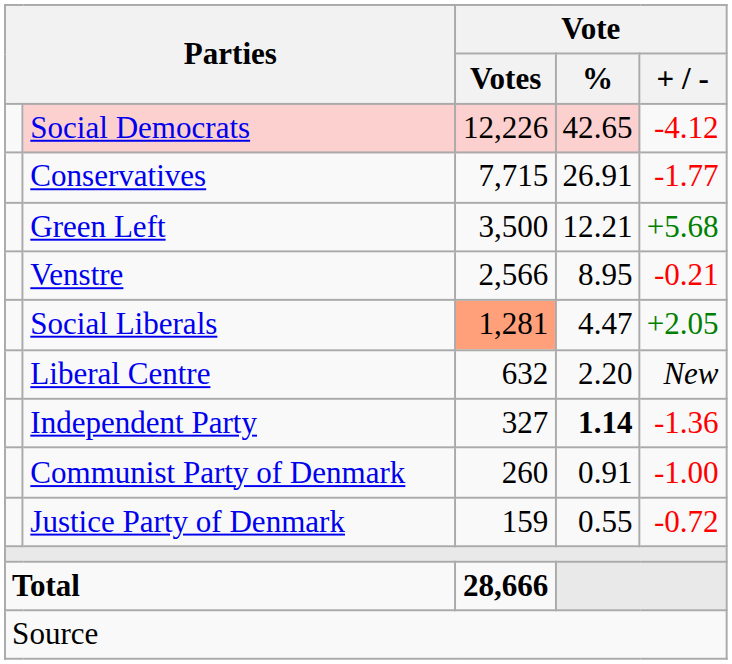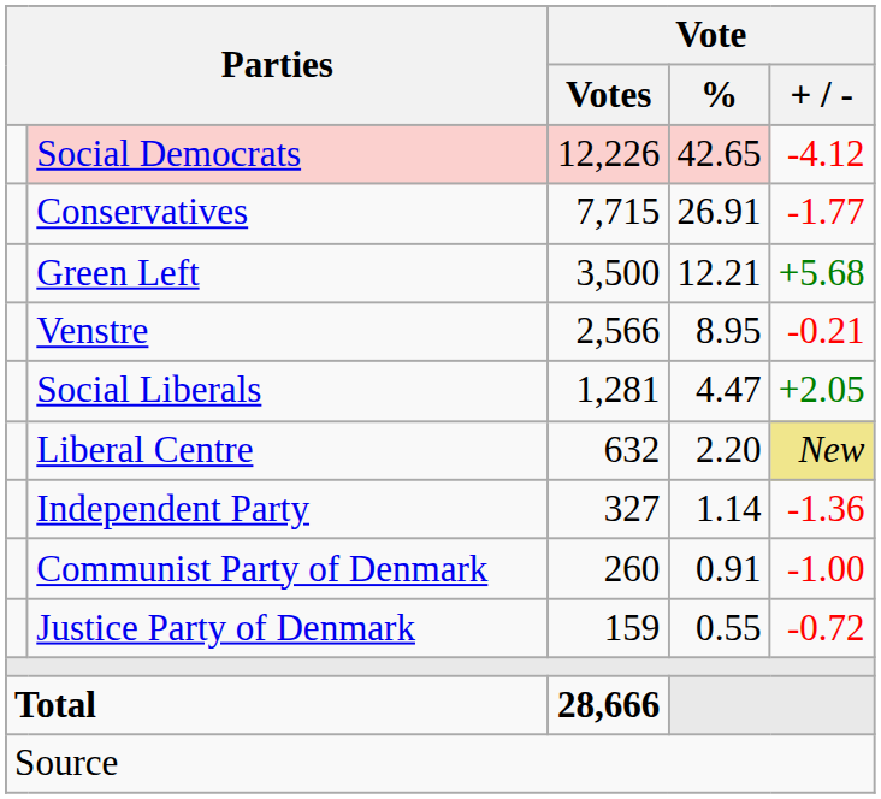Social Liberals | Vote / Votes: lightsalmon background -> no background
Liberal Centre | Vote / + / -: no background -> khaki background
Independent Party | Vote / %: bold -> normal
